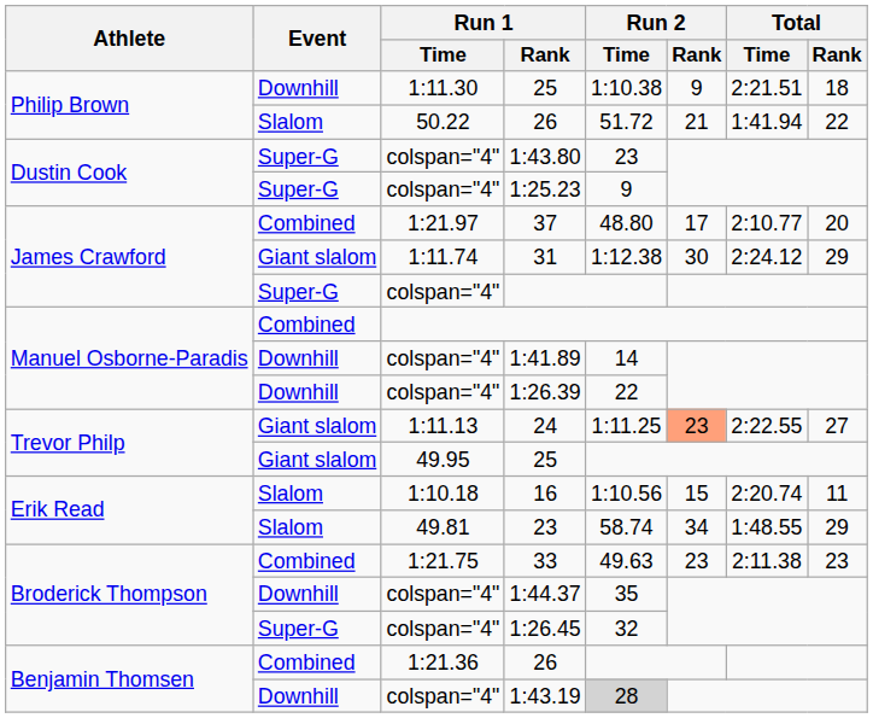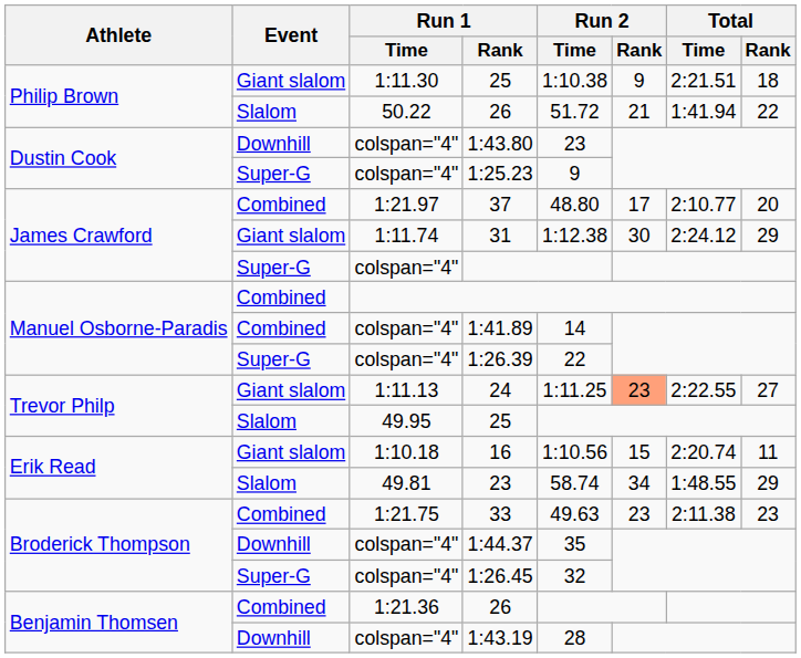1:11.30 / 25 | Event: Downhill -> Giant slalom
1:43.80 | Event: Super-G -> Downhill
1:41.89 | Event: Downhill -> Combined
1:26.39 | Event: Downhill -> Super-G
49.95 / 25 | Event: Giant slalom -> Slalom
16 | Event: Slalom -> Giant slalom
1:43.19 | Run 2 / Time: lightgrey background -> no background
